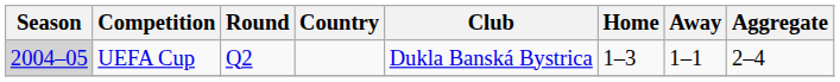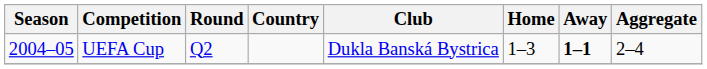UEFA Cup | Season: lightgrey background -> no background
UEFA Cup | Away: normal -> bold
